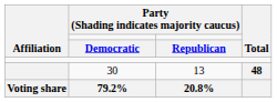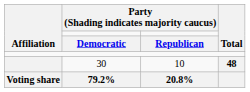48 | column 3: 13 -> 10
